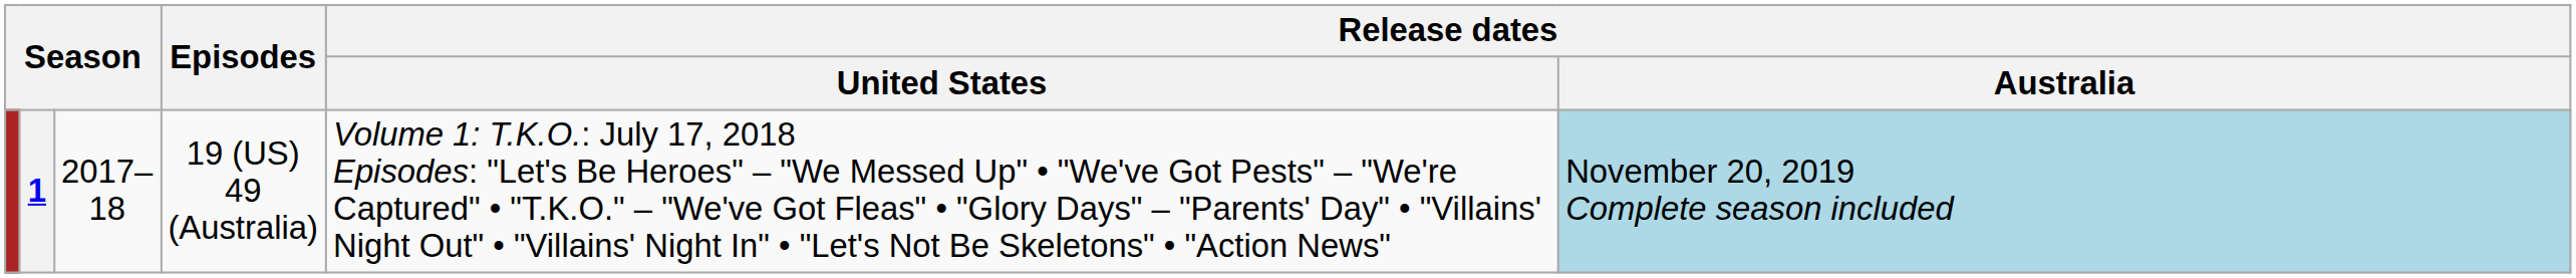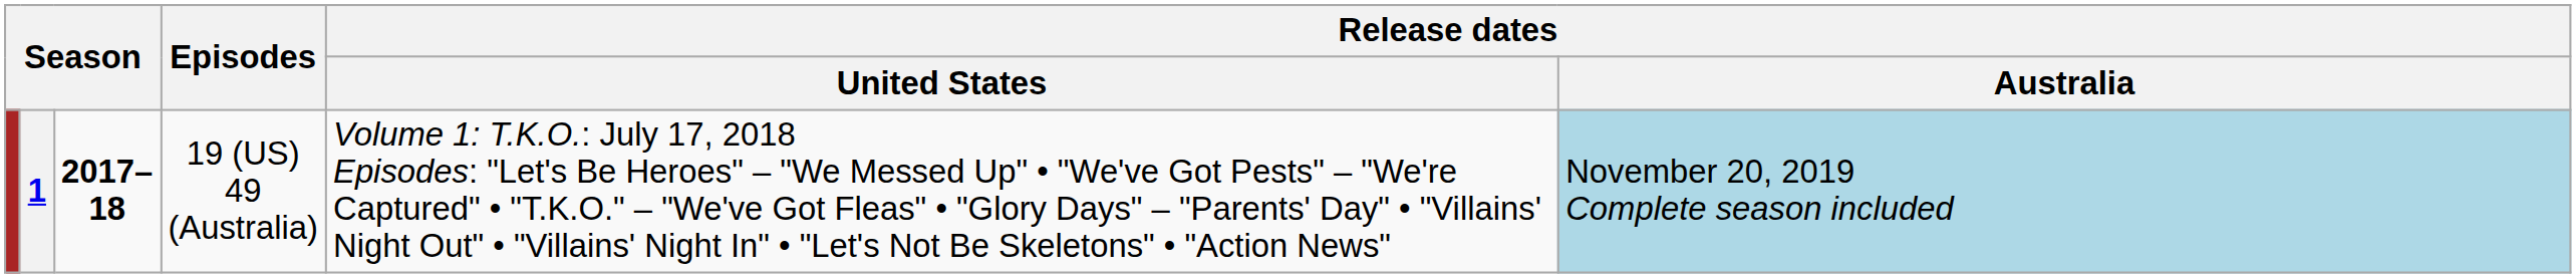19 (US) 49 (Australia) | column 3: normal -> bold
